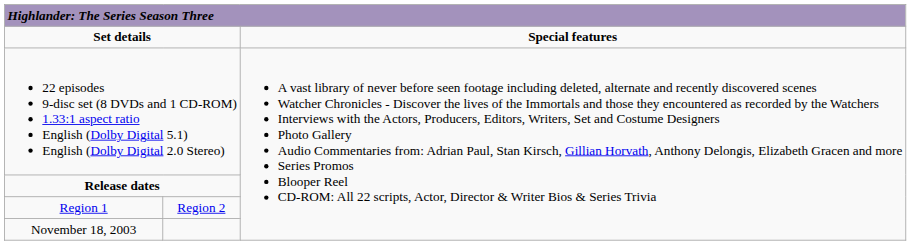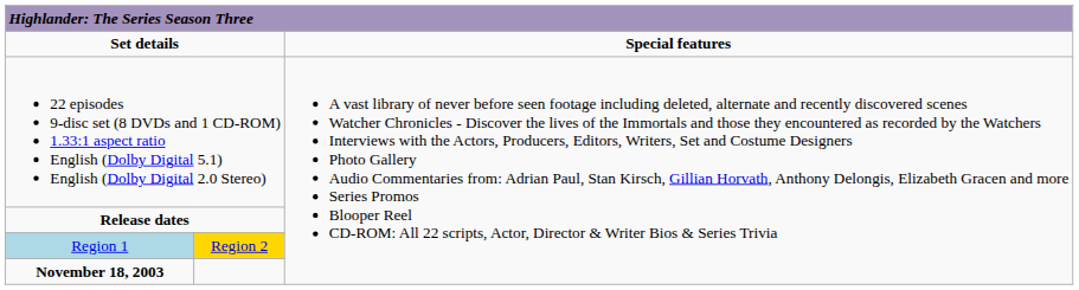Region 1 | column 1: no background -> lightblue background
Region 1 | column 2: no background -> gold background
November 18, 2003 | column 1: normal -> bold
